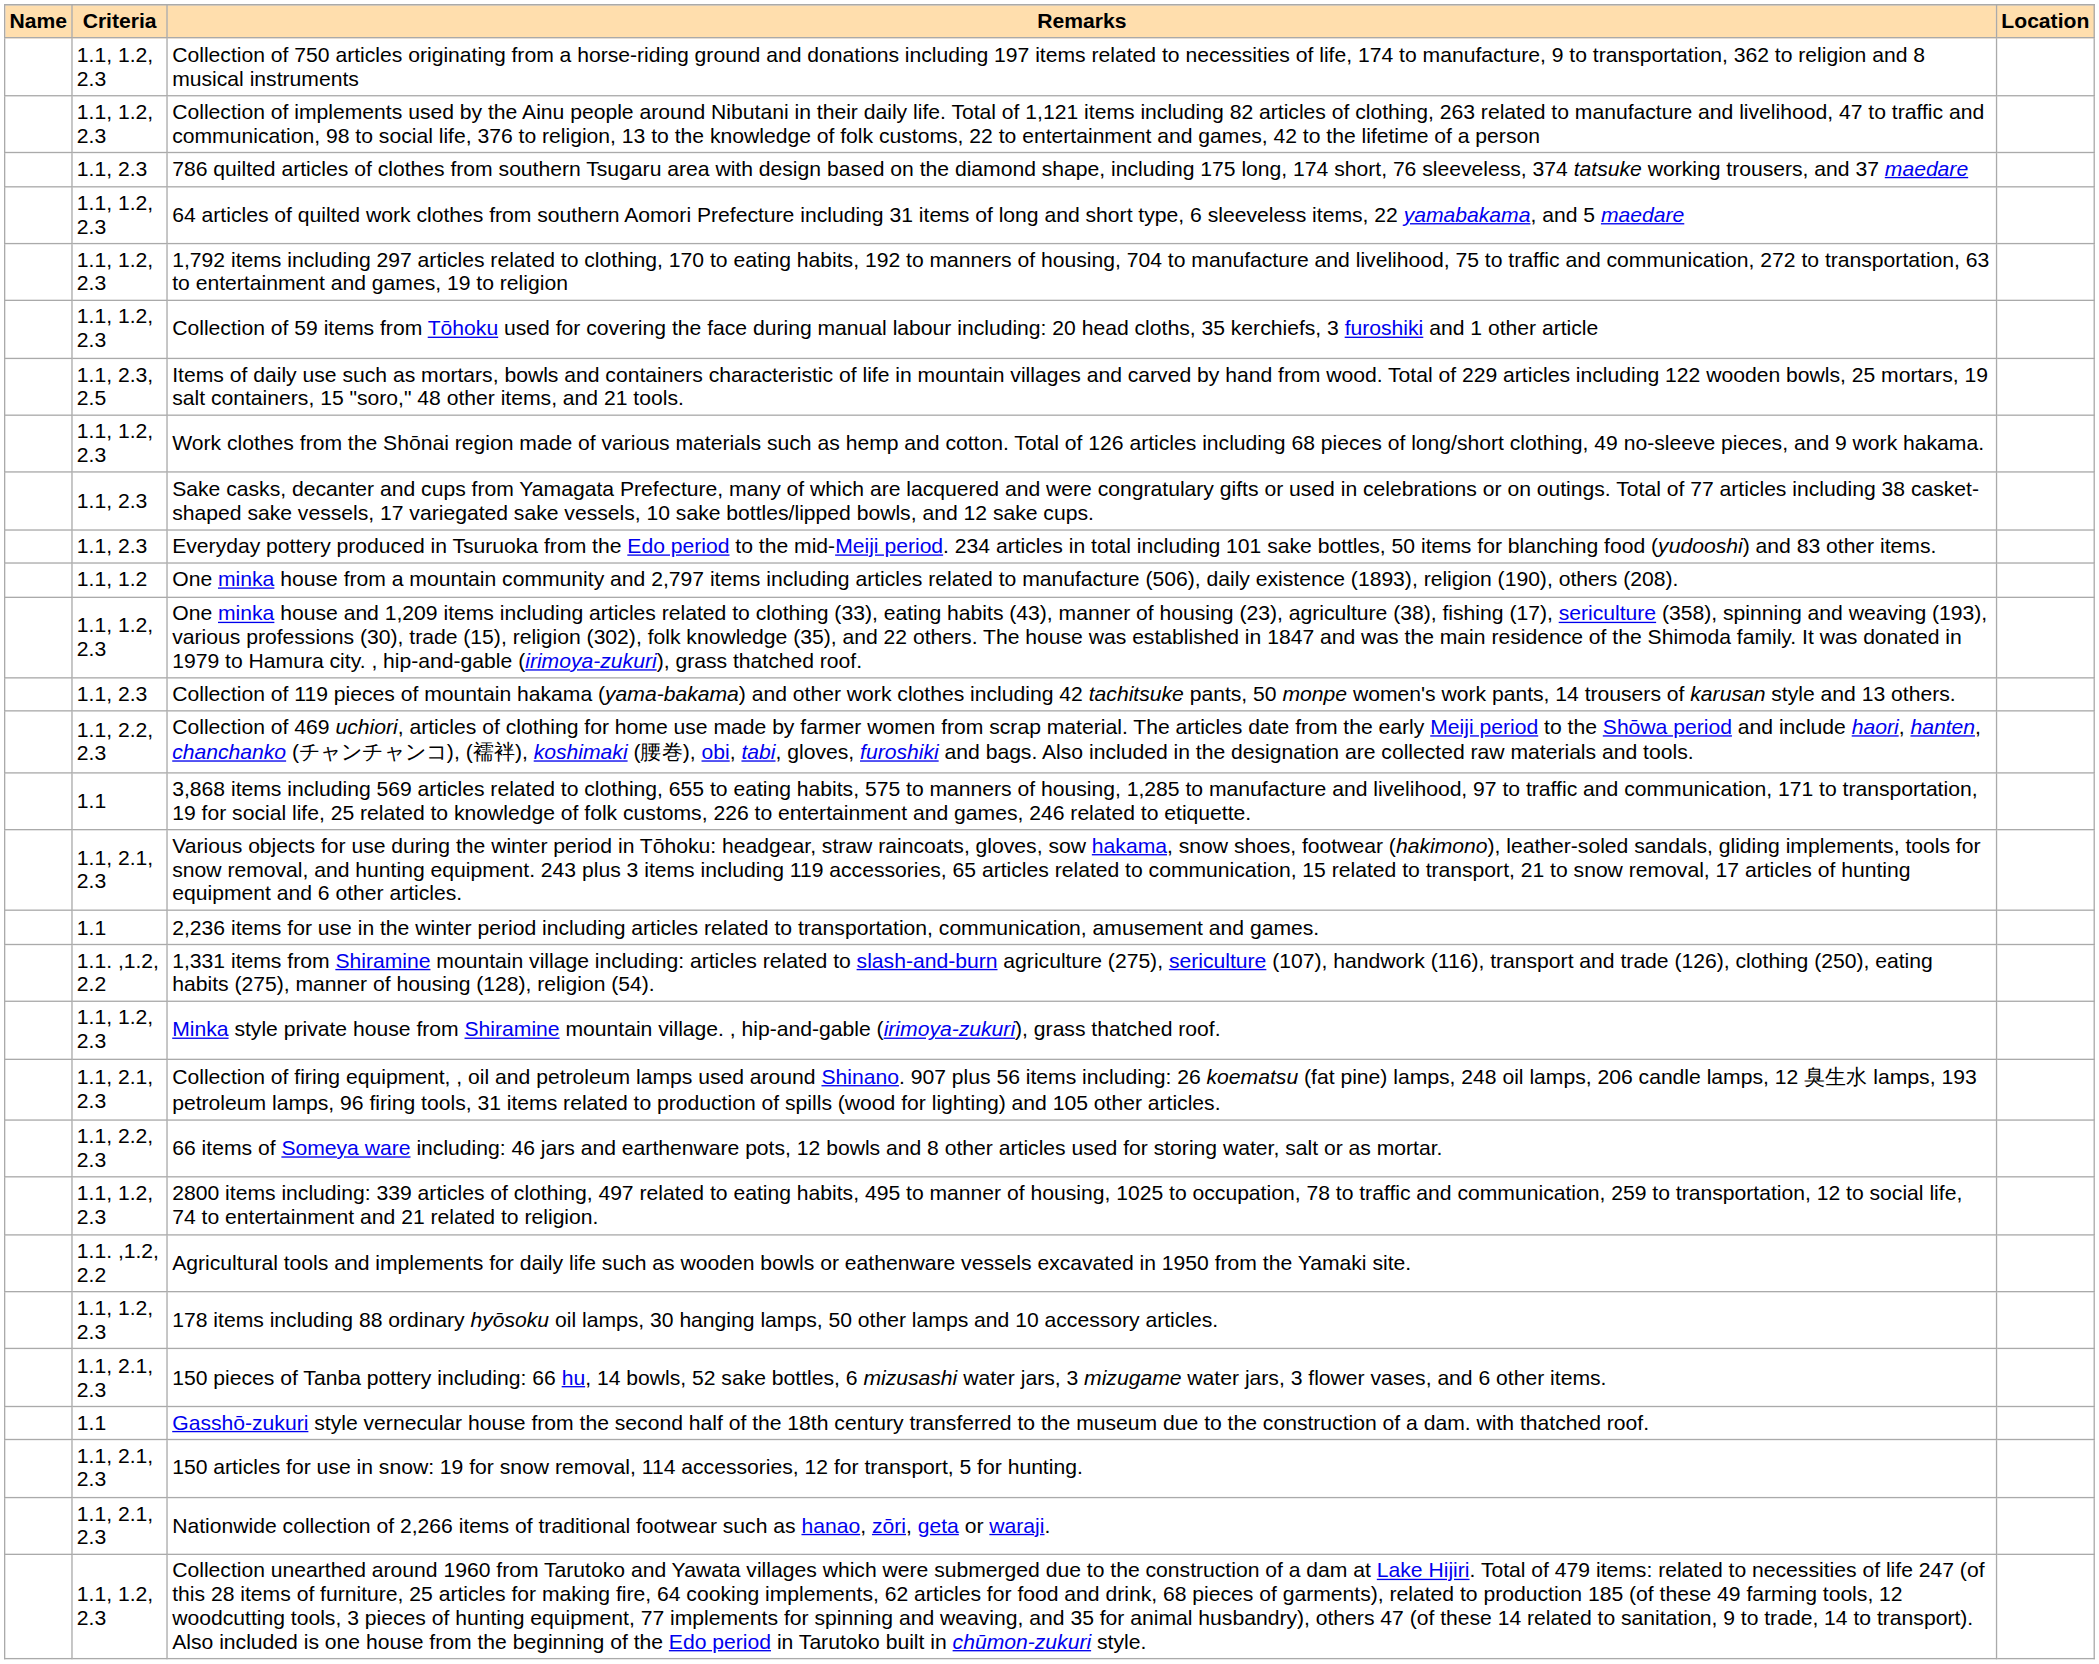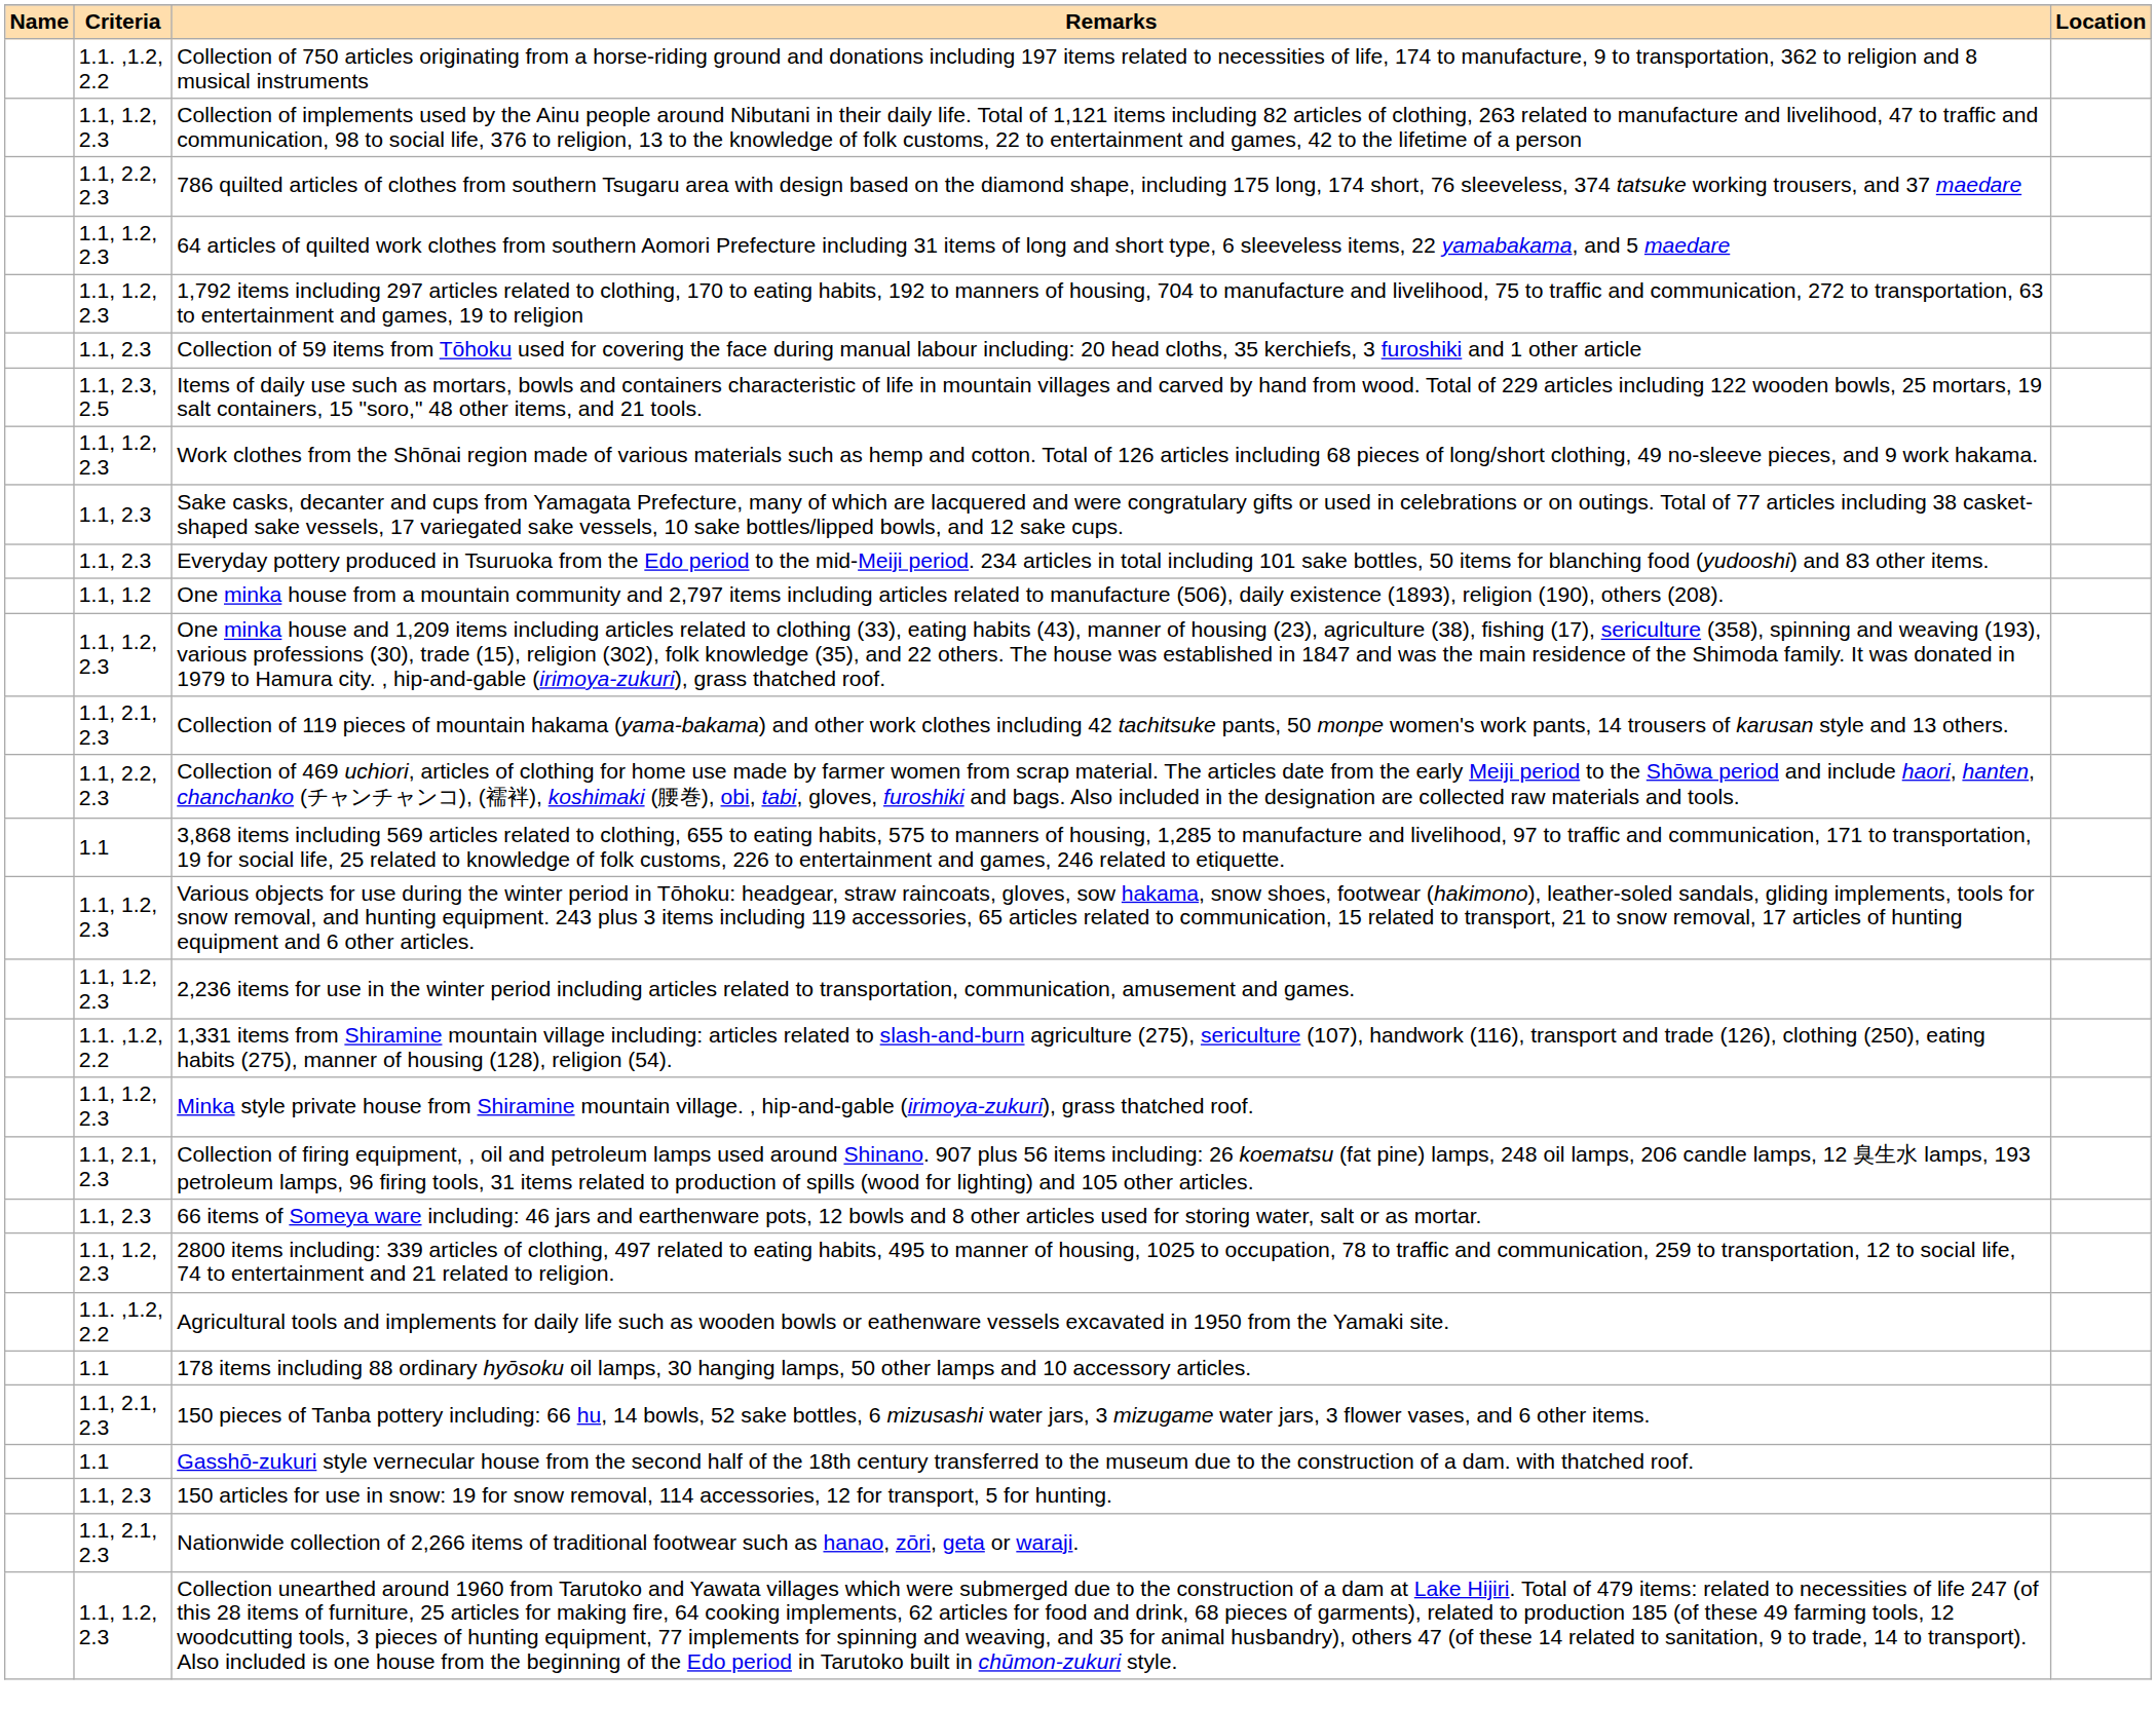row 2 | Criteria: 1.1, 1.2, 2.3 -> 1.1. ,1.2, 2.2
row 4 | Criteria: 1.1, 2.3 -> 1.1, 2.2, 2.3
row 7 | Criteria: 1.1, 1.2, 2.3 -> 1.1, 2.3
row 14 | Criteria: 1.1, 2.3 -> 1.1, 2.1, 2.3
row 17 | Criteria: 1.1, 2.1, 2.3 -> 1.1, 1.2, 2.3
row 18 | Criteria: 1.1 -> 1.1, 1.2, 2.3
row 22 | Criteria: 1.1, 2.2, 2.3 -> 1.1, 2.3
row 25 | Criteria: 1.1, 1.2, 2.3 -> 1.1
row 28 | Criteria: 1.1, 2.1, 2.3 -> 1.1, 2.3
